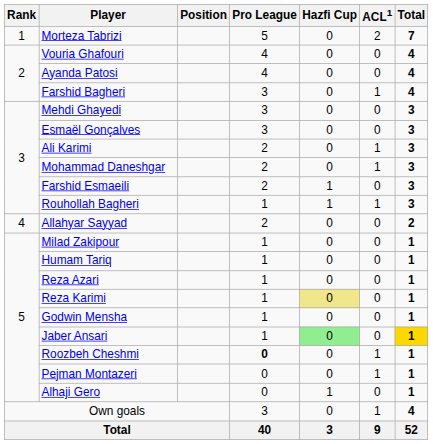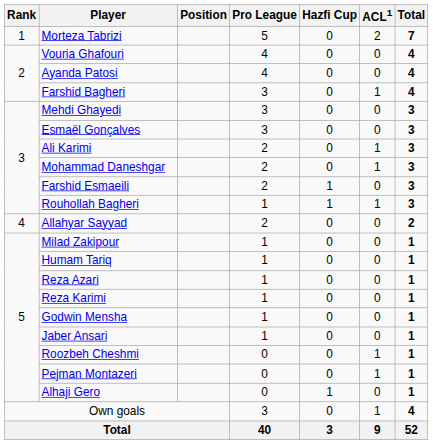Reza Karimi | Hazfi Cup: khaki background -> no background
Jaber Ansari | Hazfi Cup: lightgreen background -> no background
Jaber Ansari | Total: gold background -> no background
Roozbeh Cheshmi | Pro League: bold -> normal
